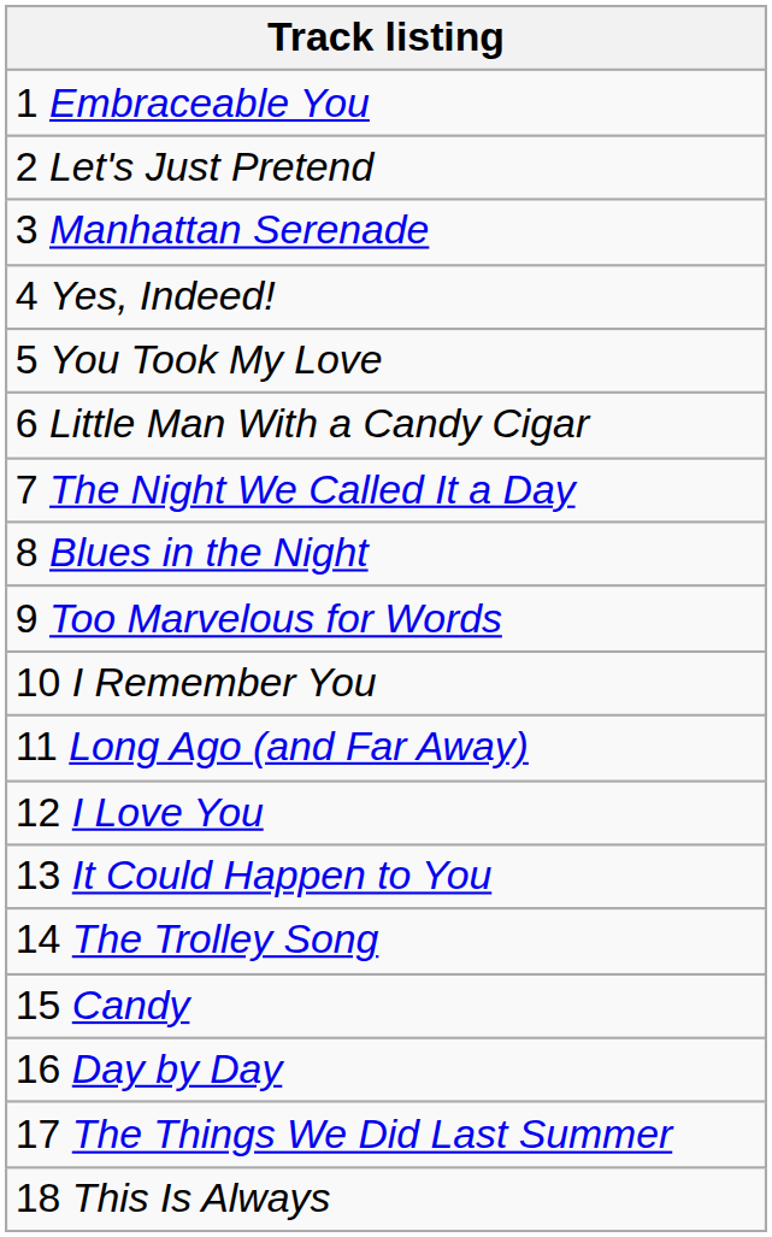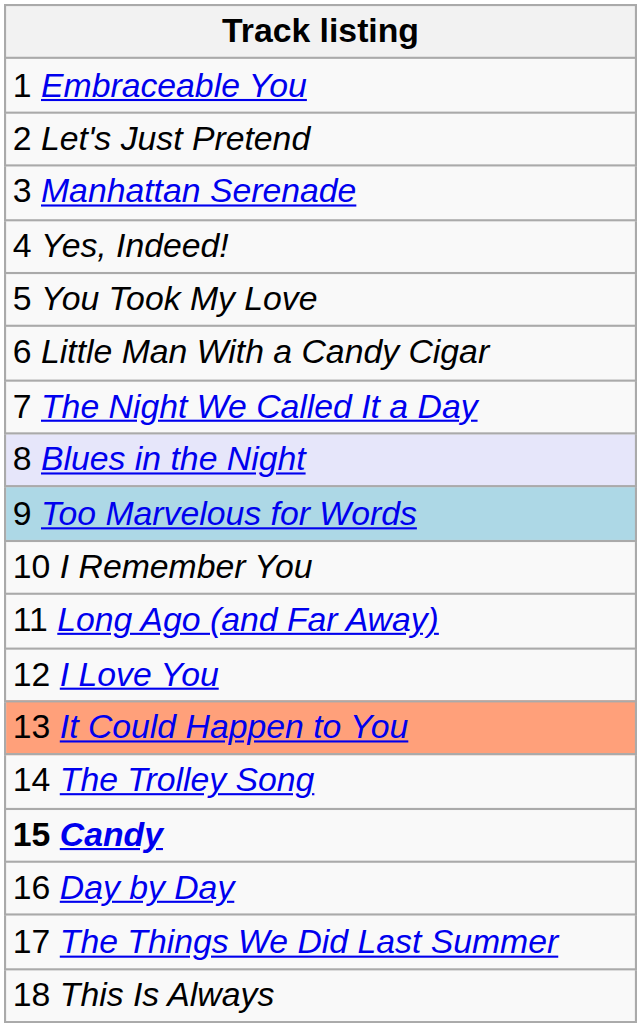row 9 | column 1: no background -> lavender background
row 10 | column 1: no background -> lightblue background
row 14 | column 1: no background -> lightsalmon background
row 16 | column 1: normal -> bold
